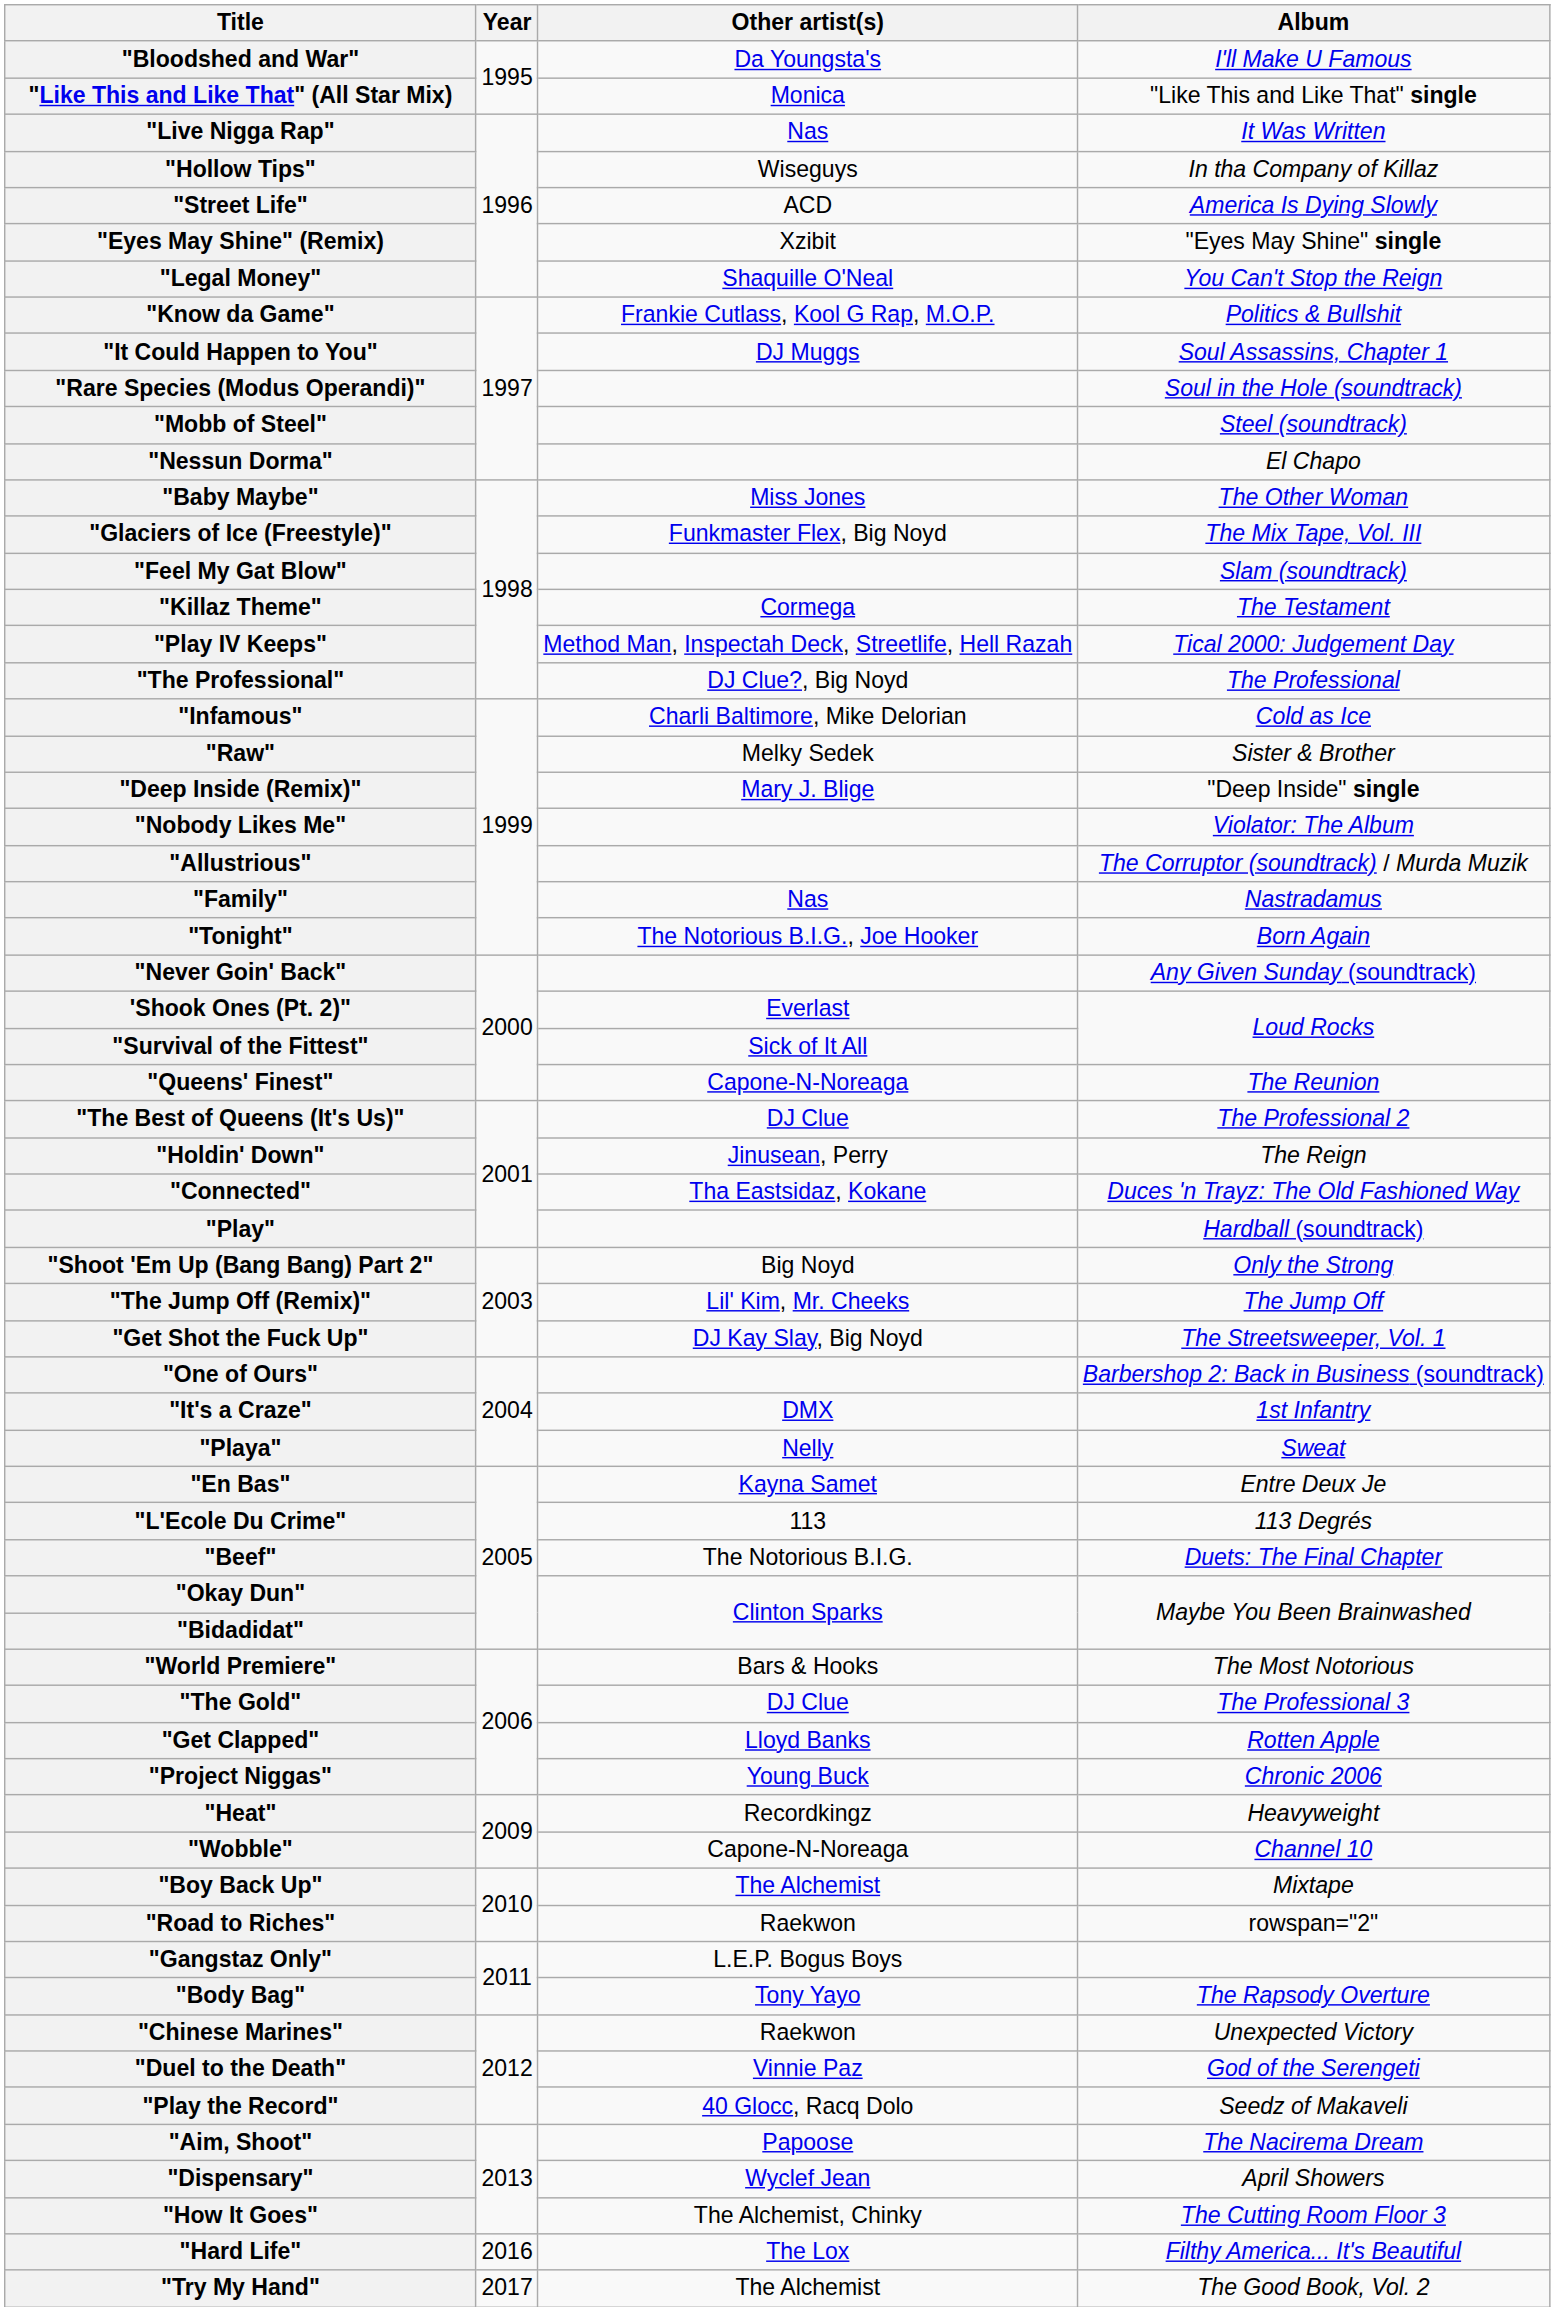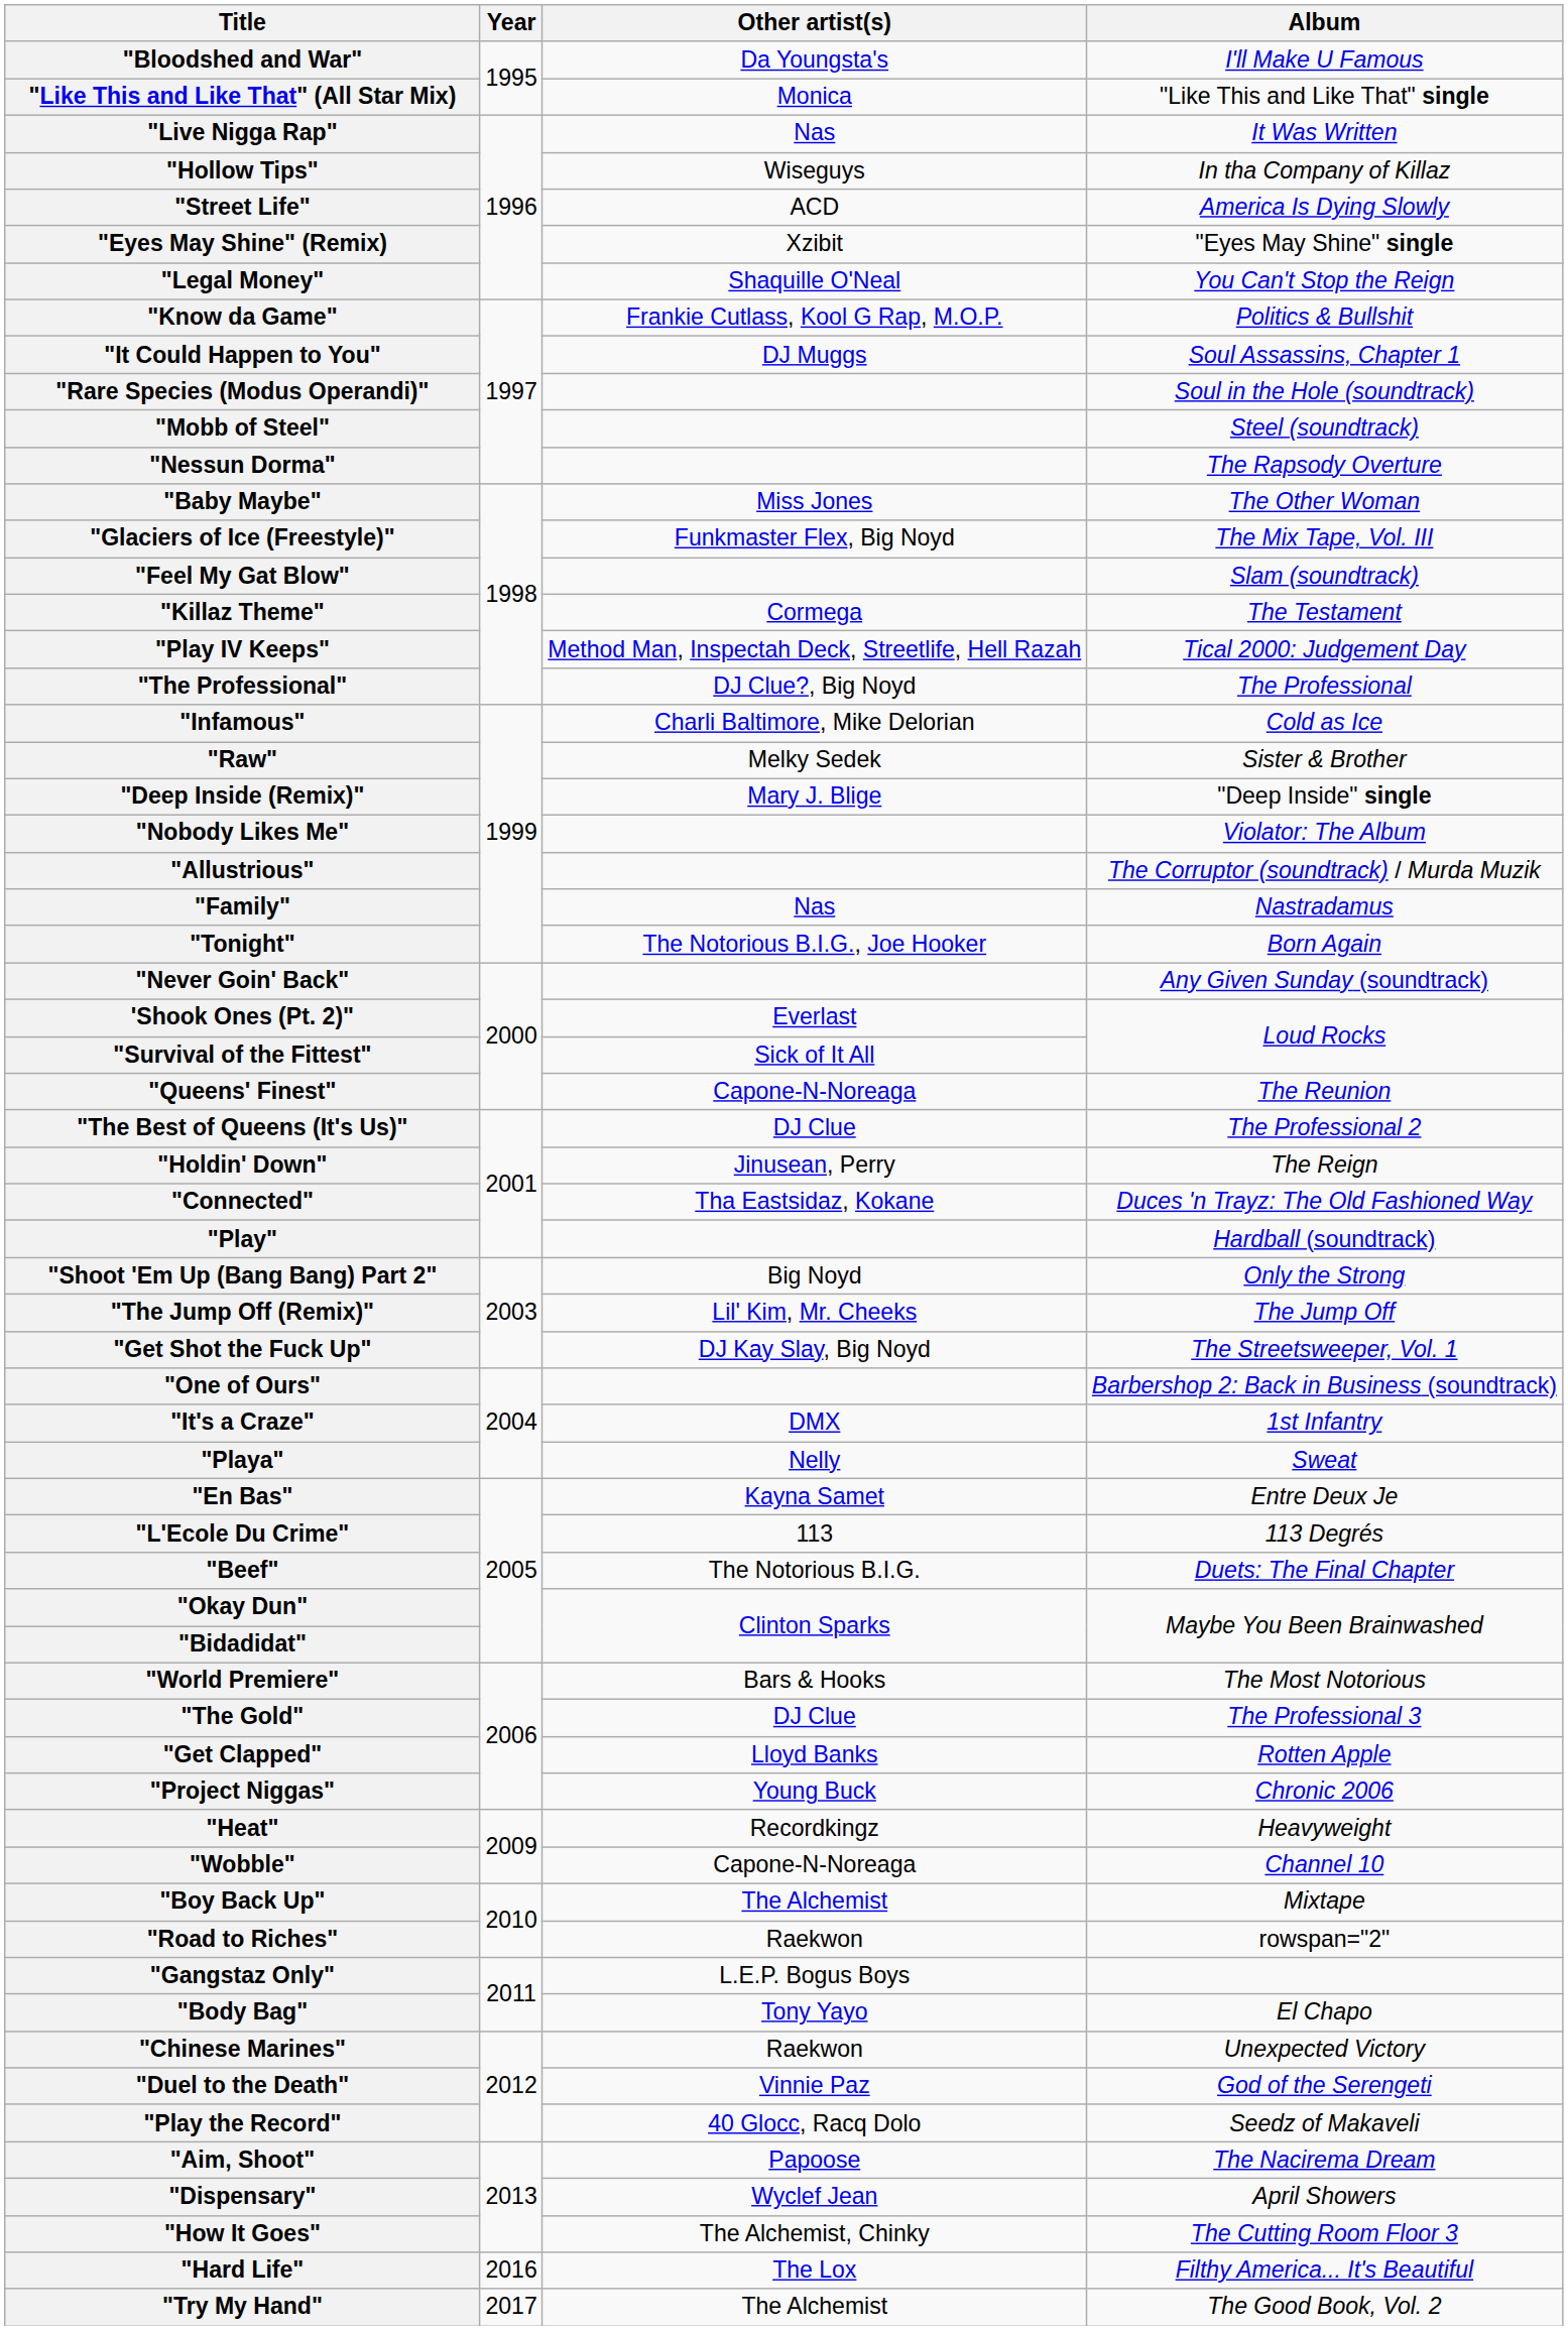"Nessun Dorma" | Album: El Chapo -> The Rapsody Overture
"Body Bag" | Album: The Rapsody Overture -> El Chapo
